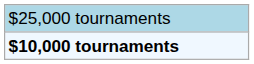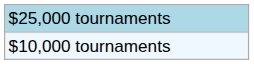row 2 | column 1: bold -> normal
